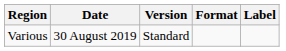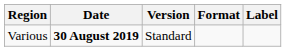Various | Date: normal -> bold
